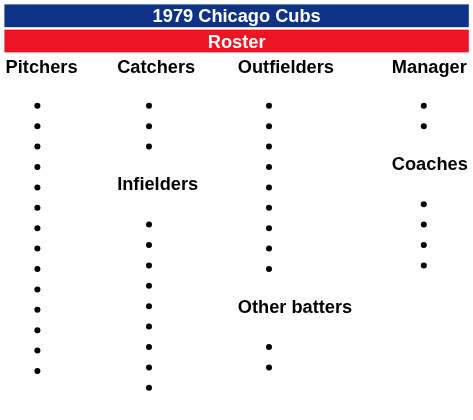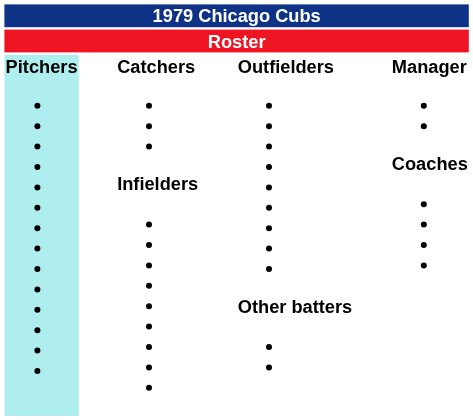Pitchers | column 1: no background -> paleturquoise background
